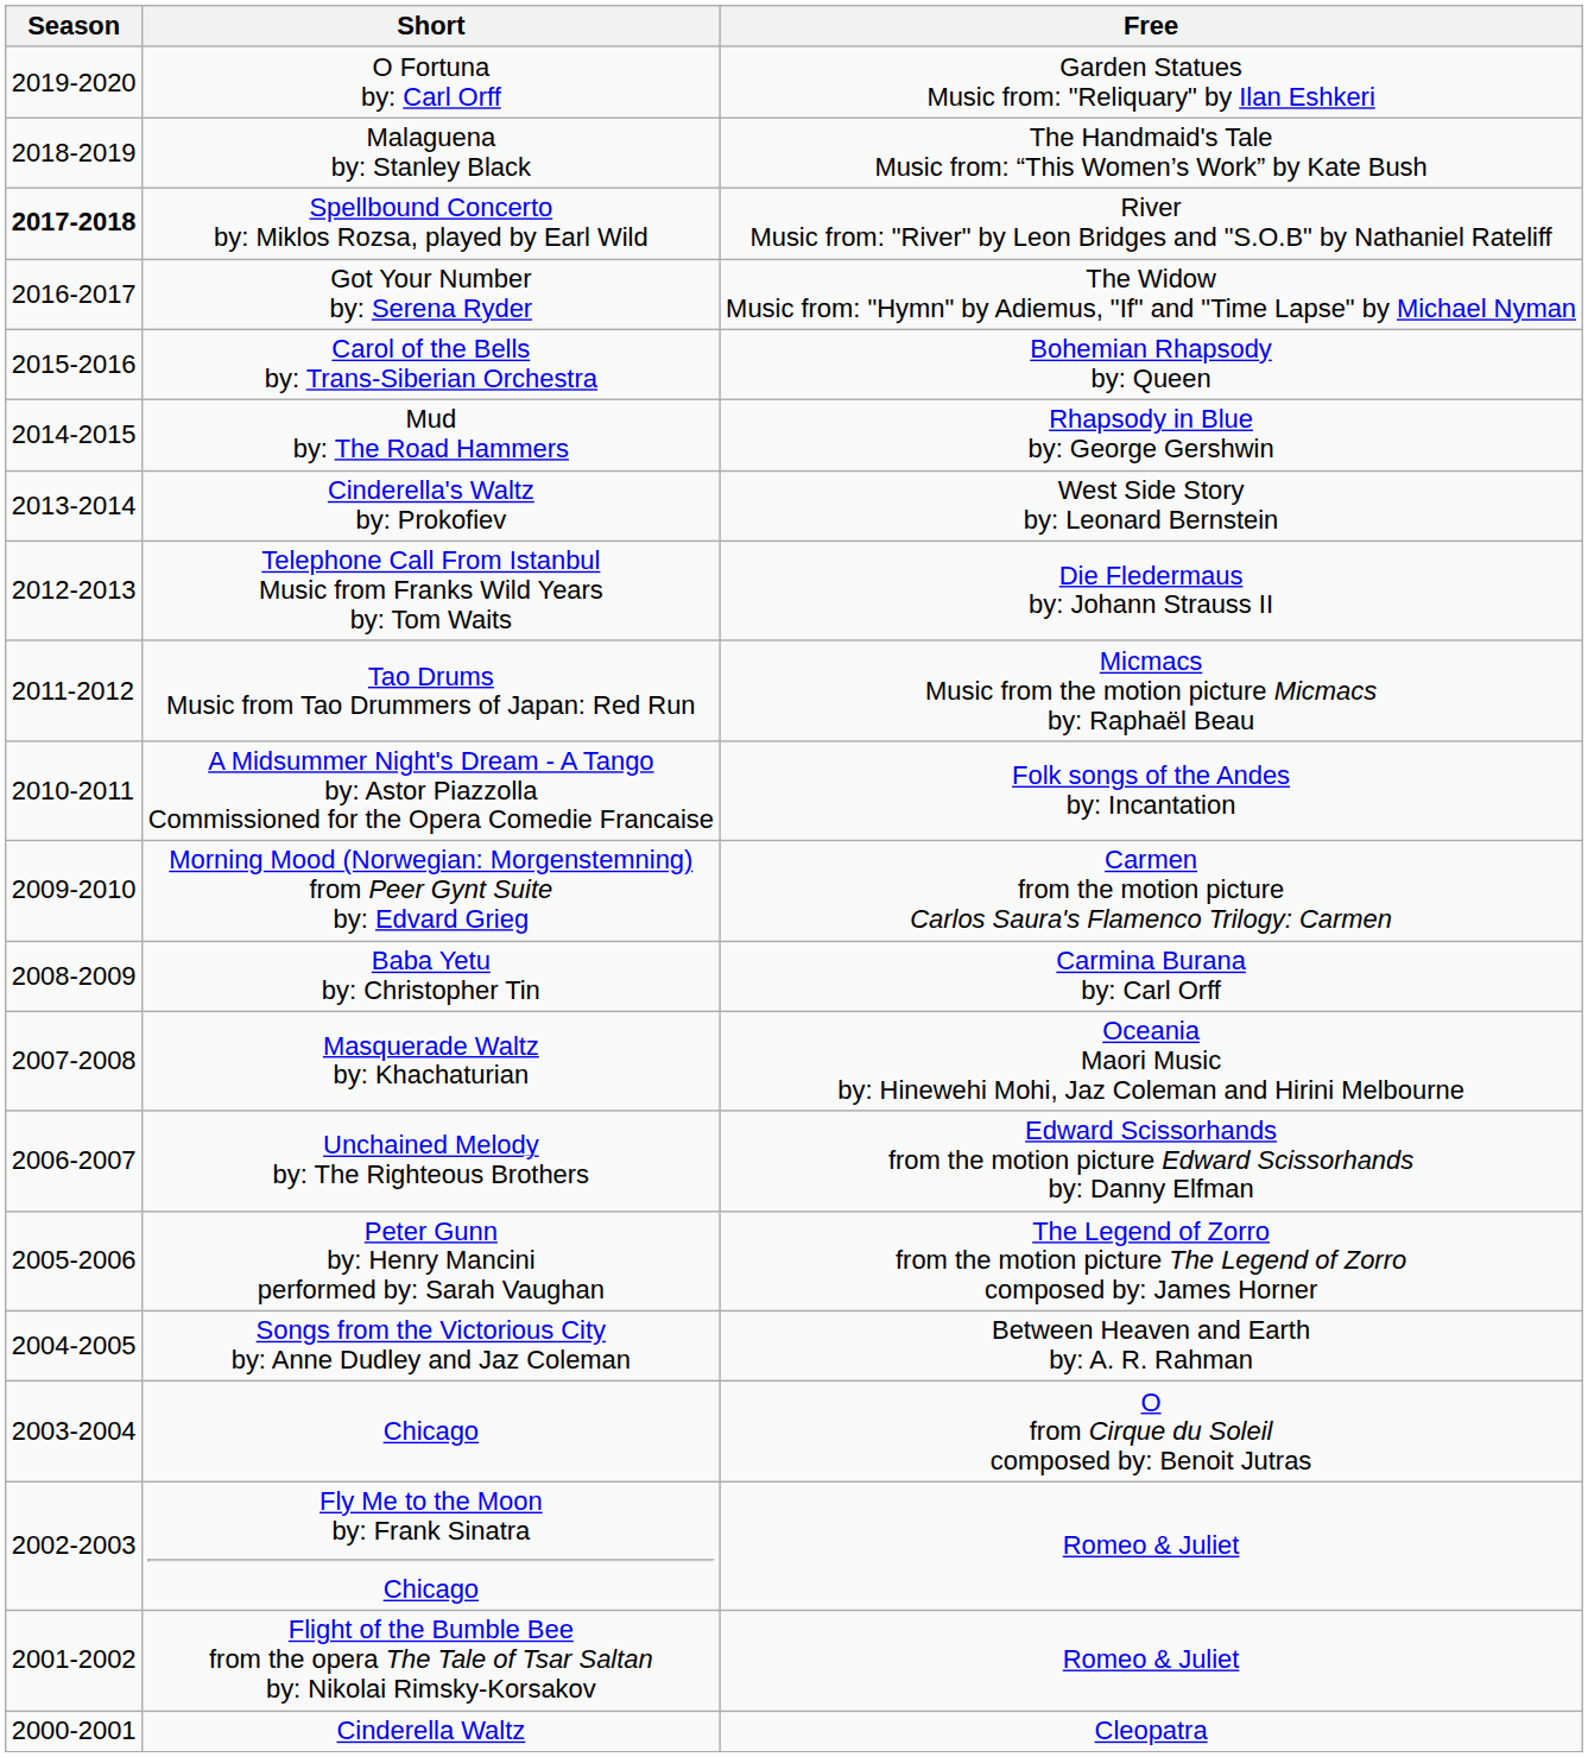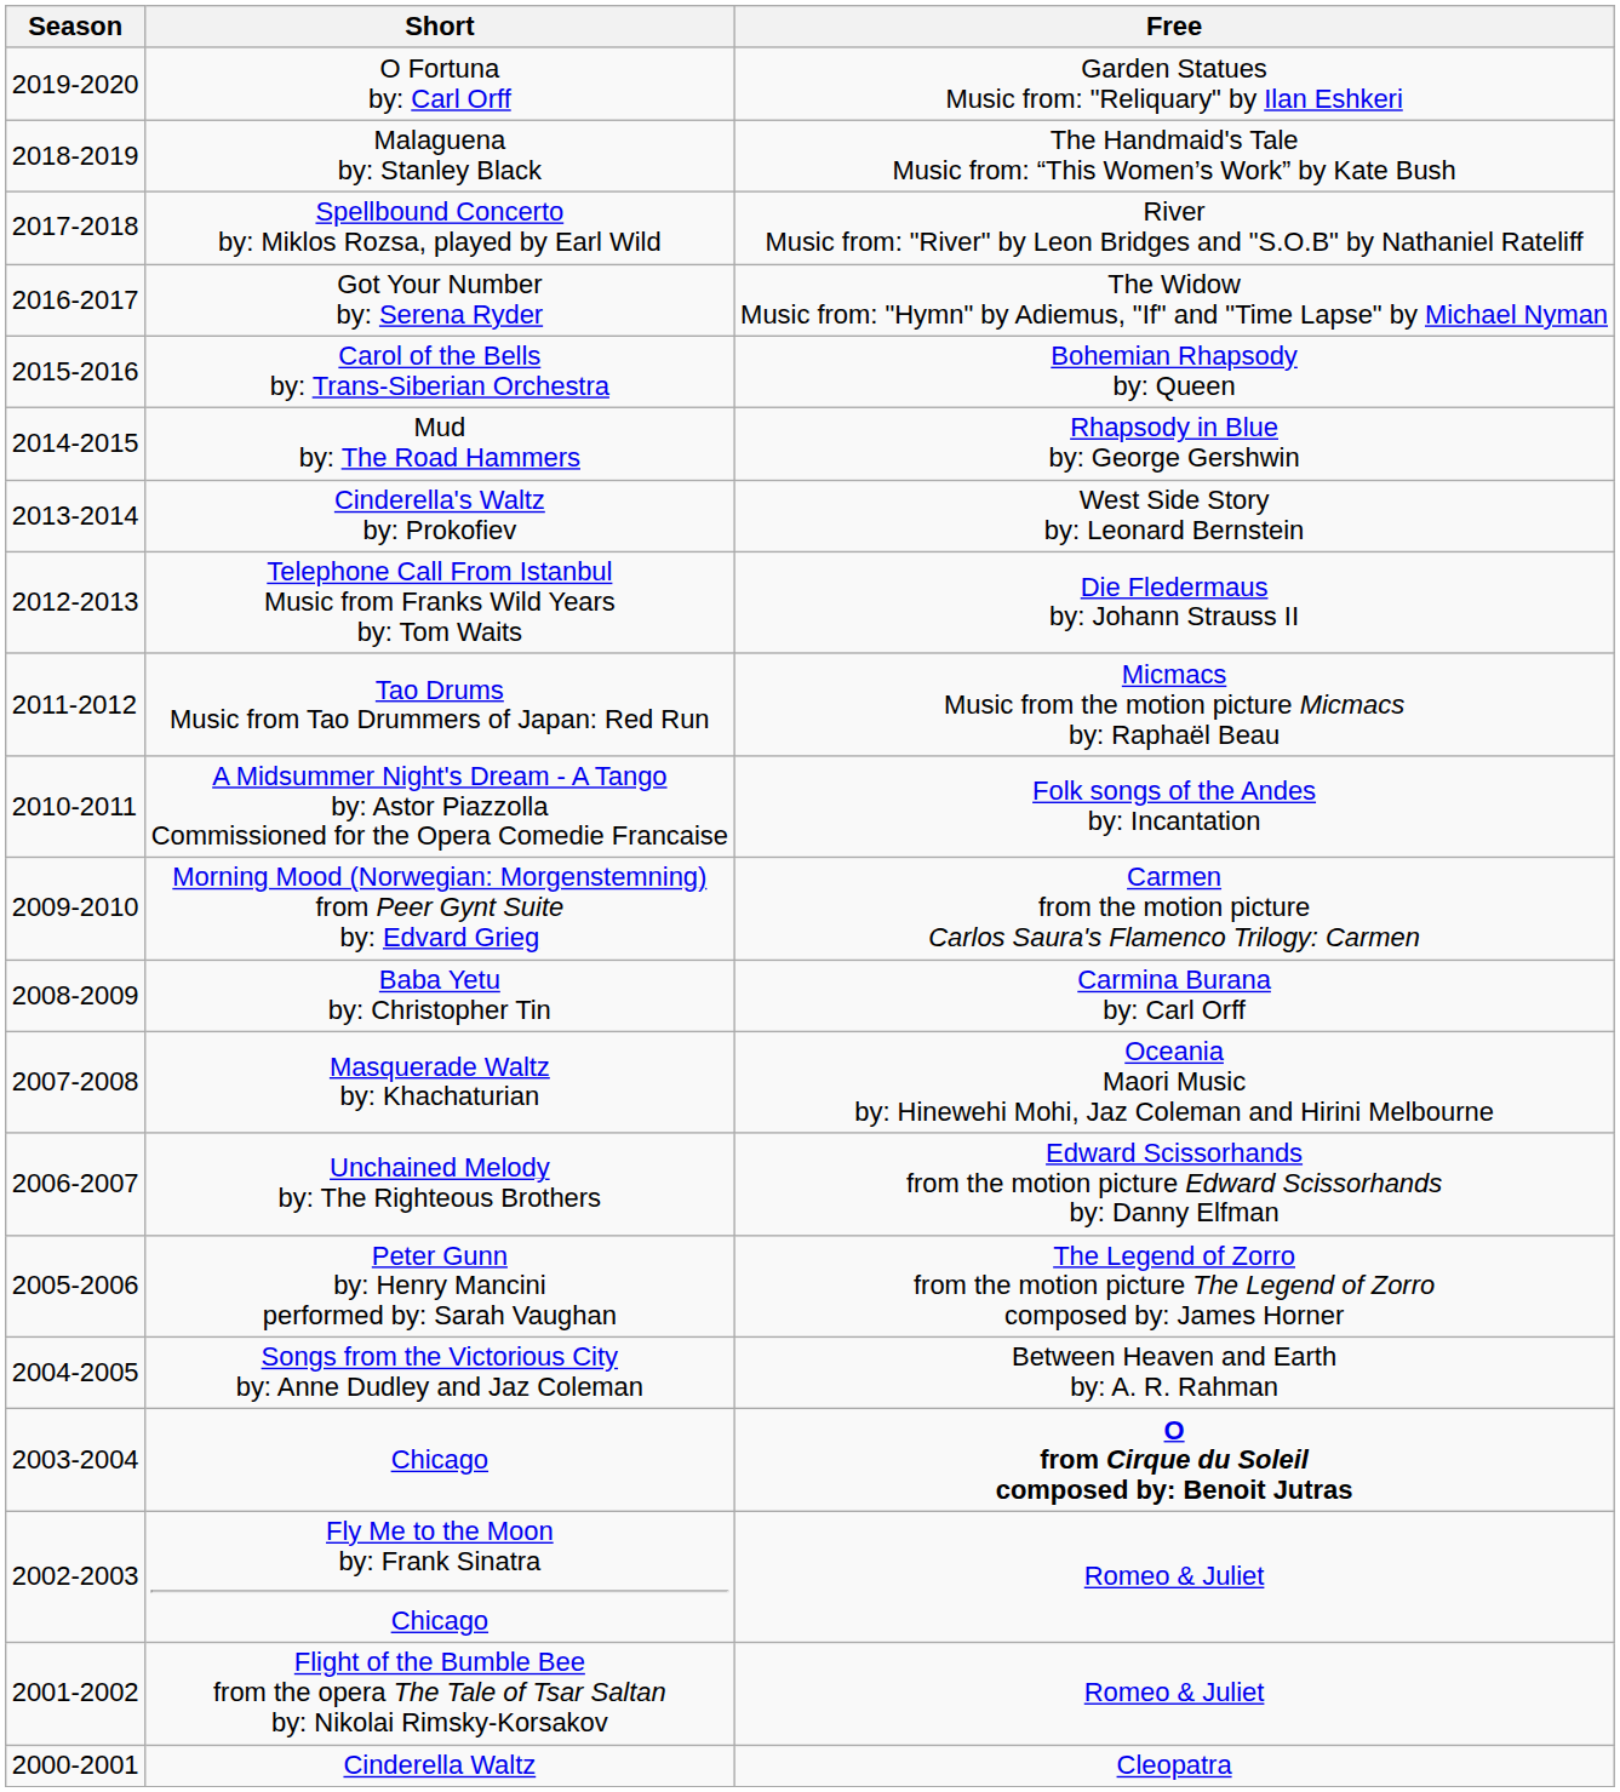Spellbound Concerto by: Miklos Rozsa, played by Earl Wild | Season: bold -> normal
Chicago | Free: normal -> bold
